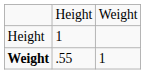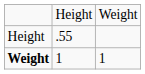row 2 | column 2: 1 -> .55
row 3 | column 2: .55 -> 1
